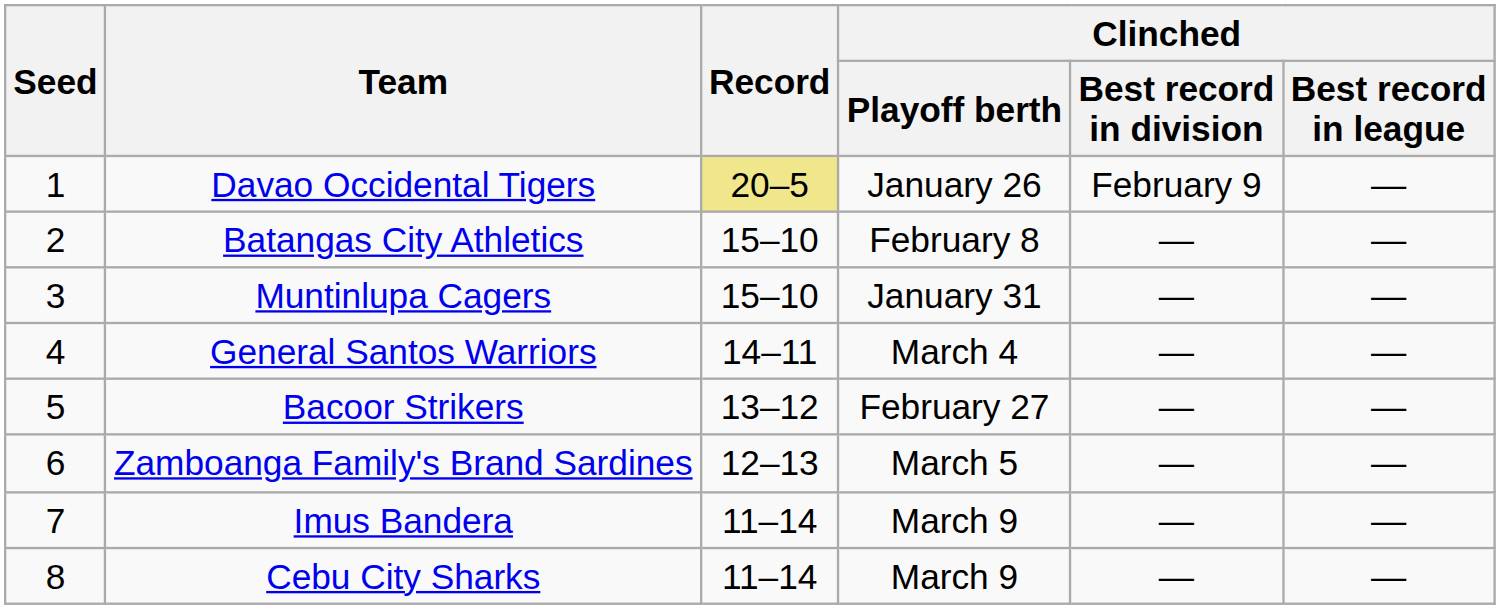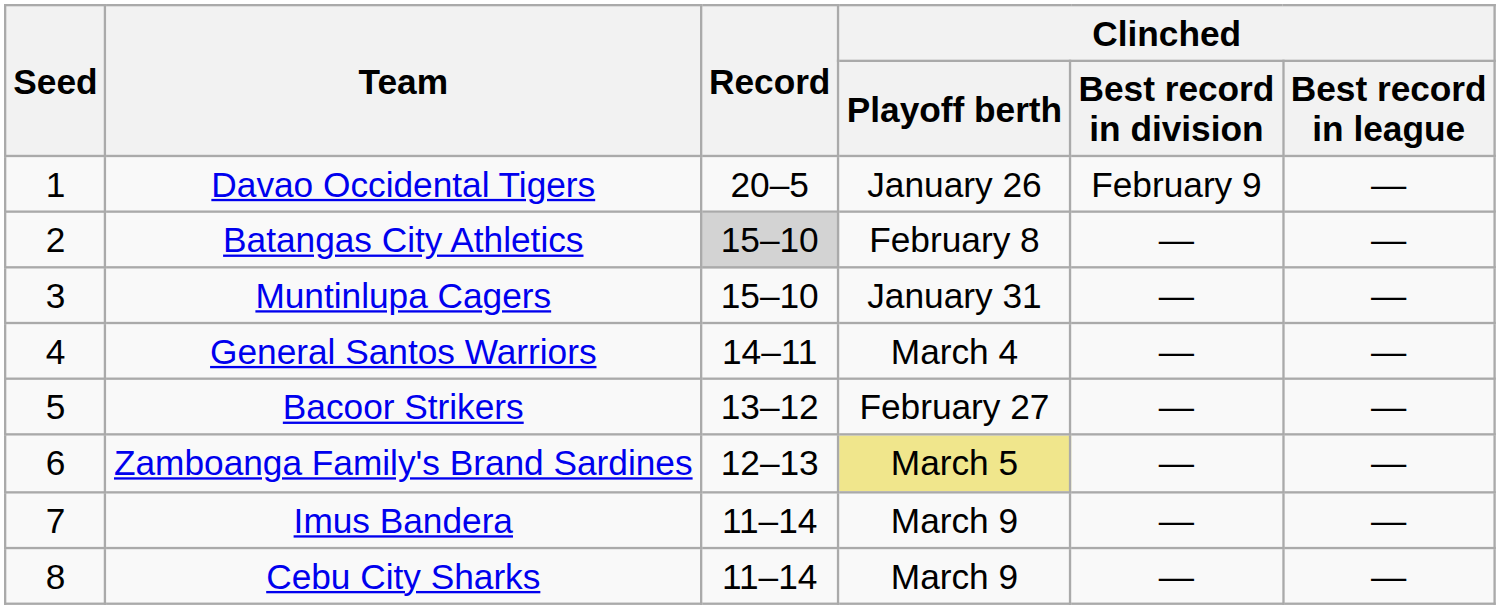Davao Occidental Tigers | Record: khaki background -> no background
Batangas City Athletics | Record: no background -> lightgrey background
Zamboanga Family's Brand Sardines | Clinched / Playoff berth: no background -> khaki background
